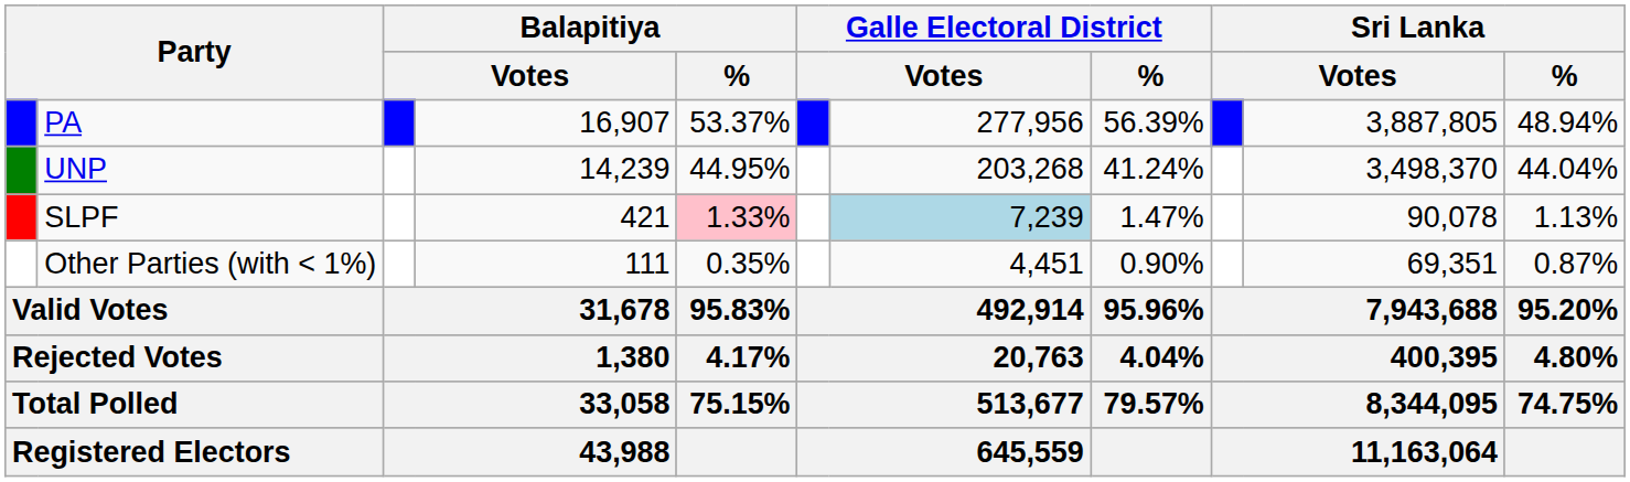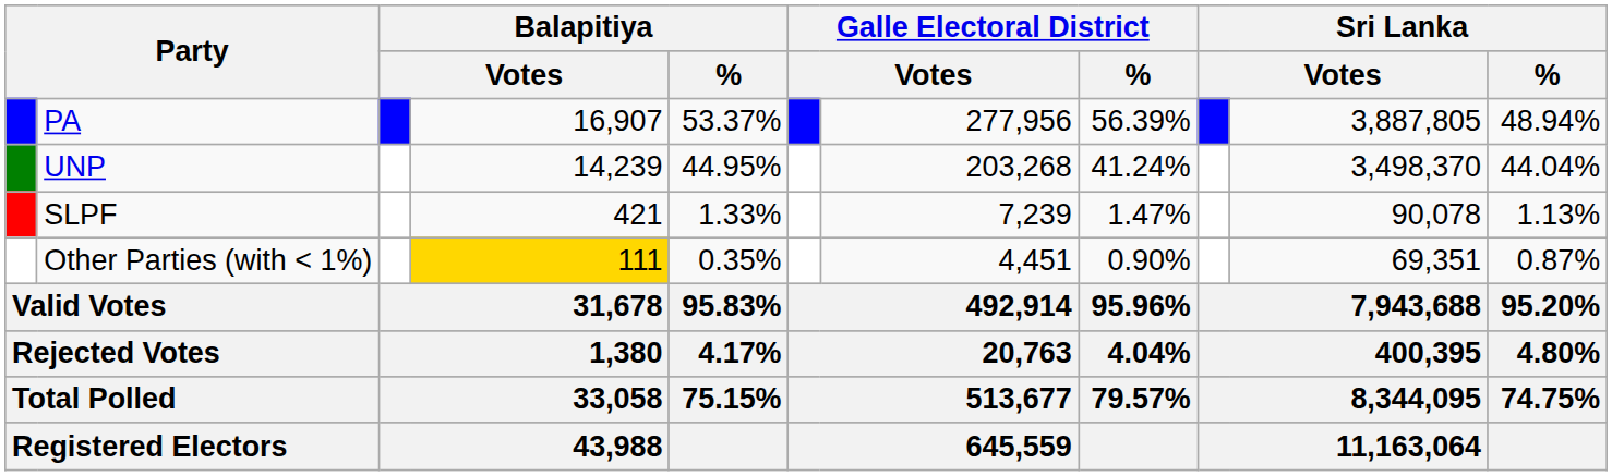SLPF | Balapitiya / %: pink background -> no background
SLPF | column 7: lightblue background -> no background
Other Parties (with < 1%) | column 4: no background -> gold background
